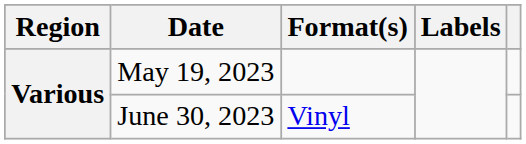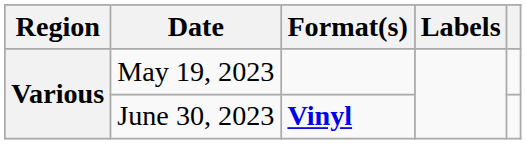June 30, 2023 | Format(s): normal -> bold
